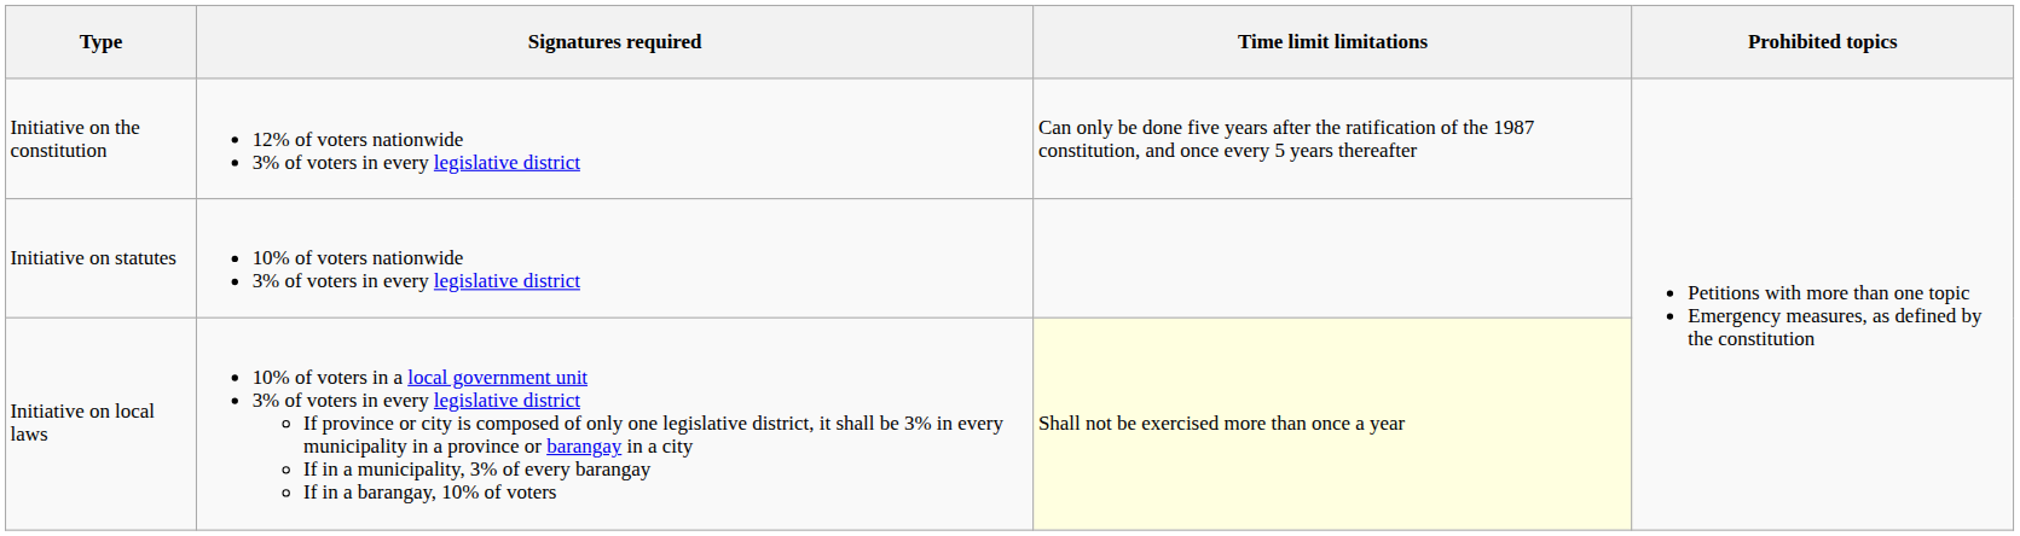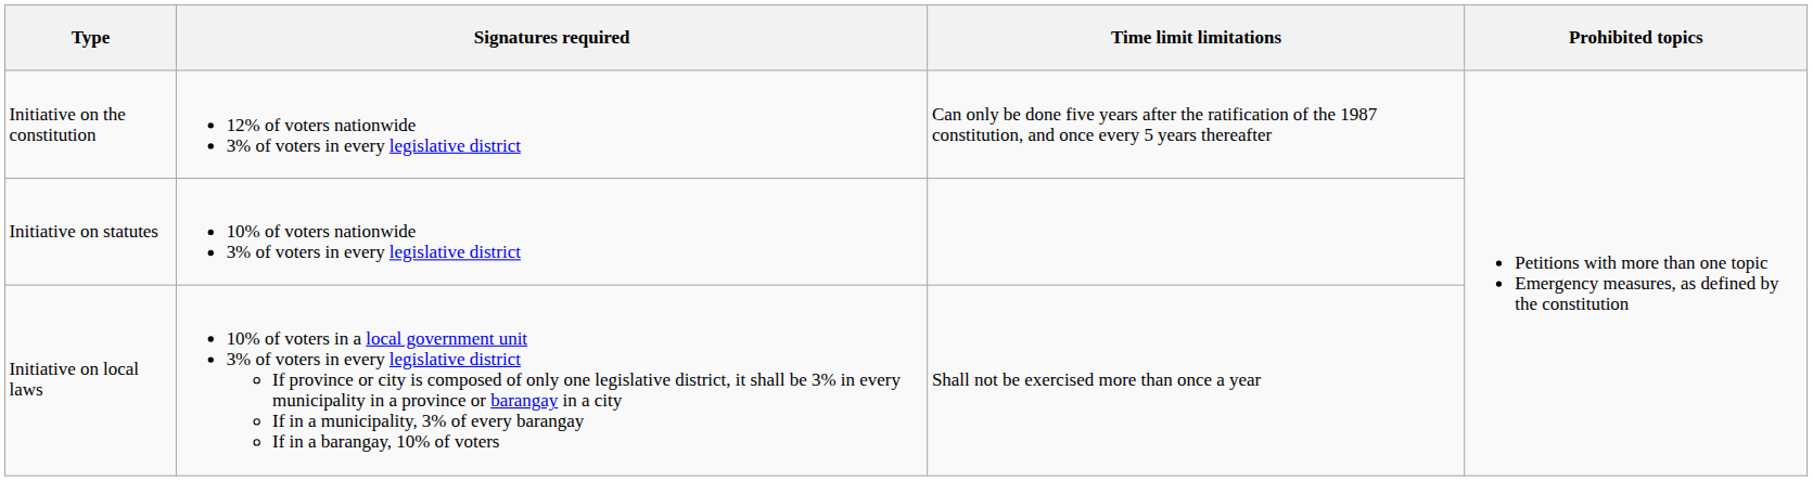Initiative on local laws | Time limit limitations: lightyellow background -> no background
